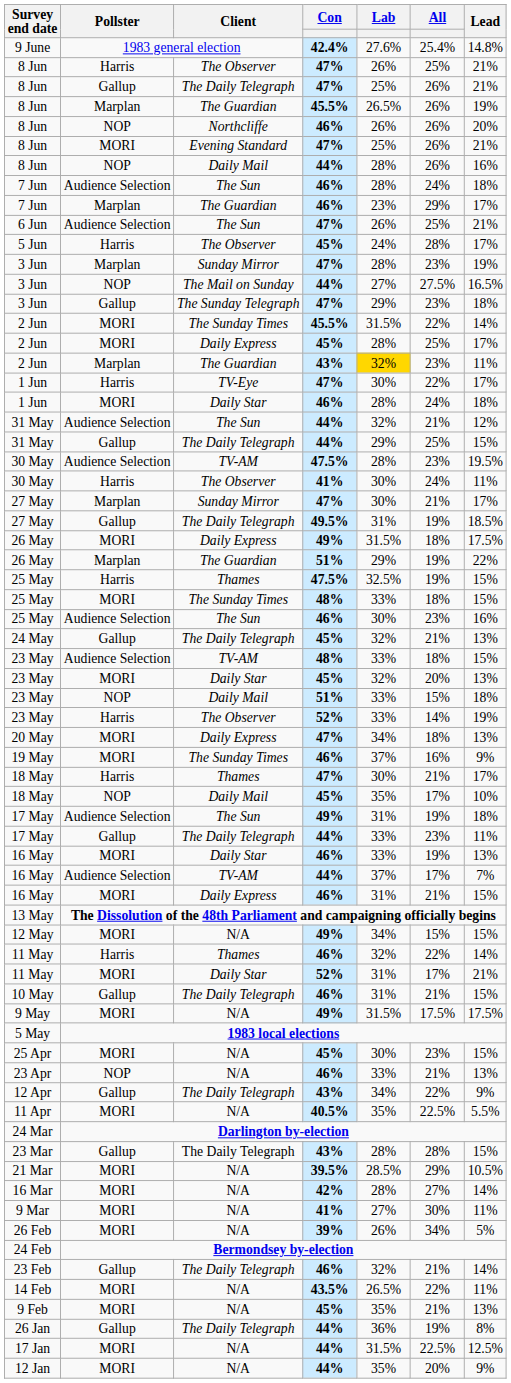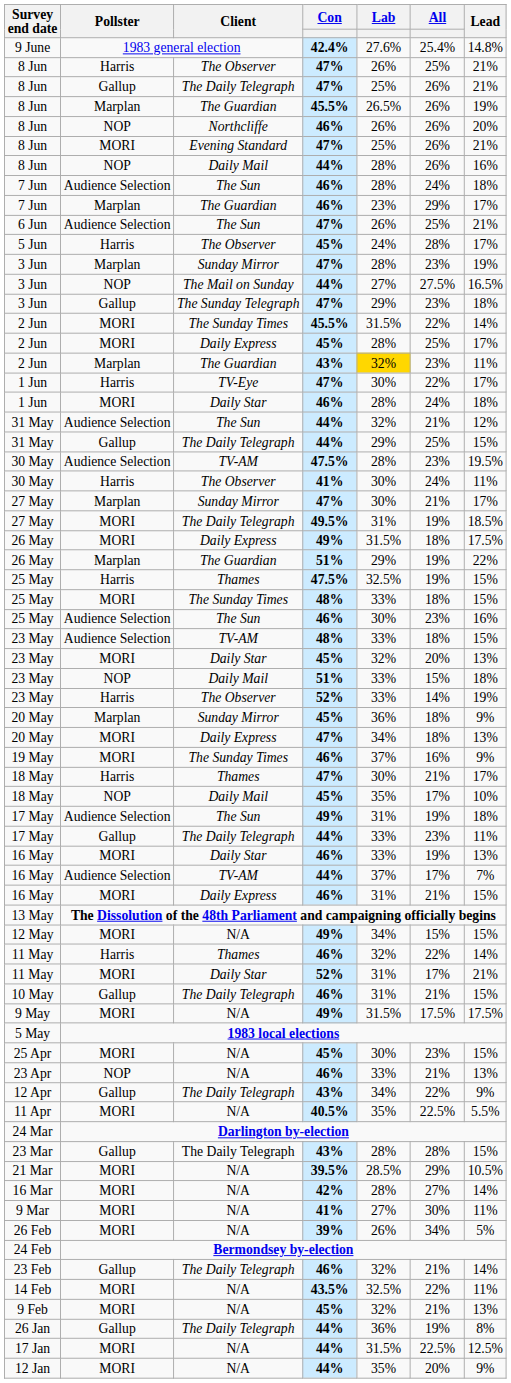27 May / The Daily Telegraph | Pollster: Gallup -> MORI
- row: 24 May | Gallup | The Daily Telegraph | 45% | 32% | 21% | 13%
+ row: 20 May | Marplan | Sunday Mirror | 45% | 36% | 18% | 9%
14 Feb | Lab: 26.5% -> 32.5%
9 Feb | Lab: 35% -> 32%
